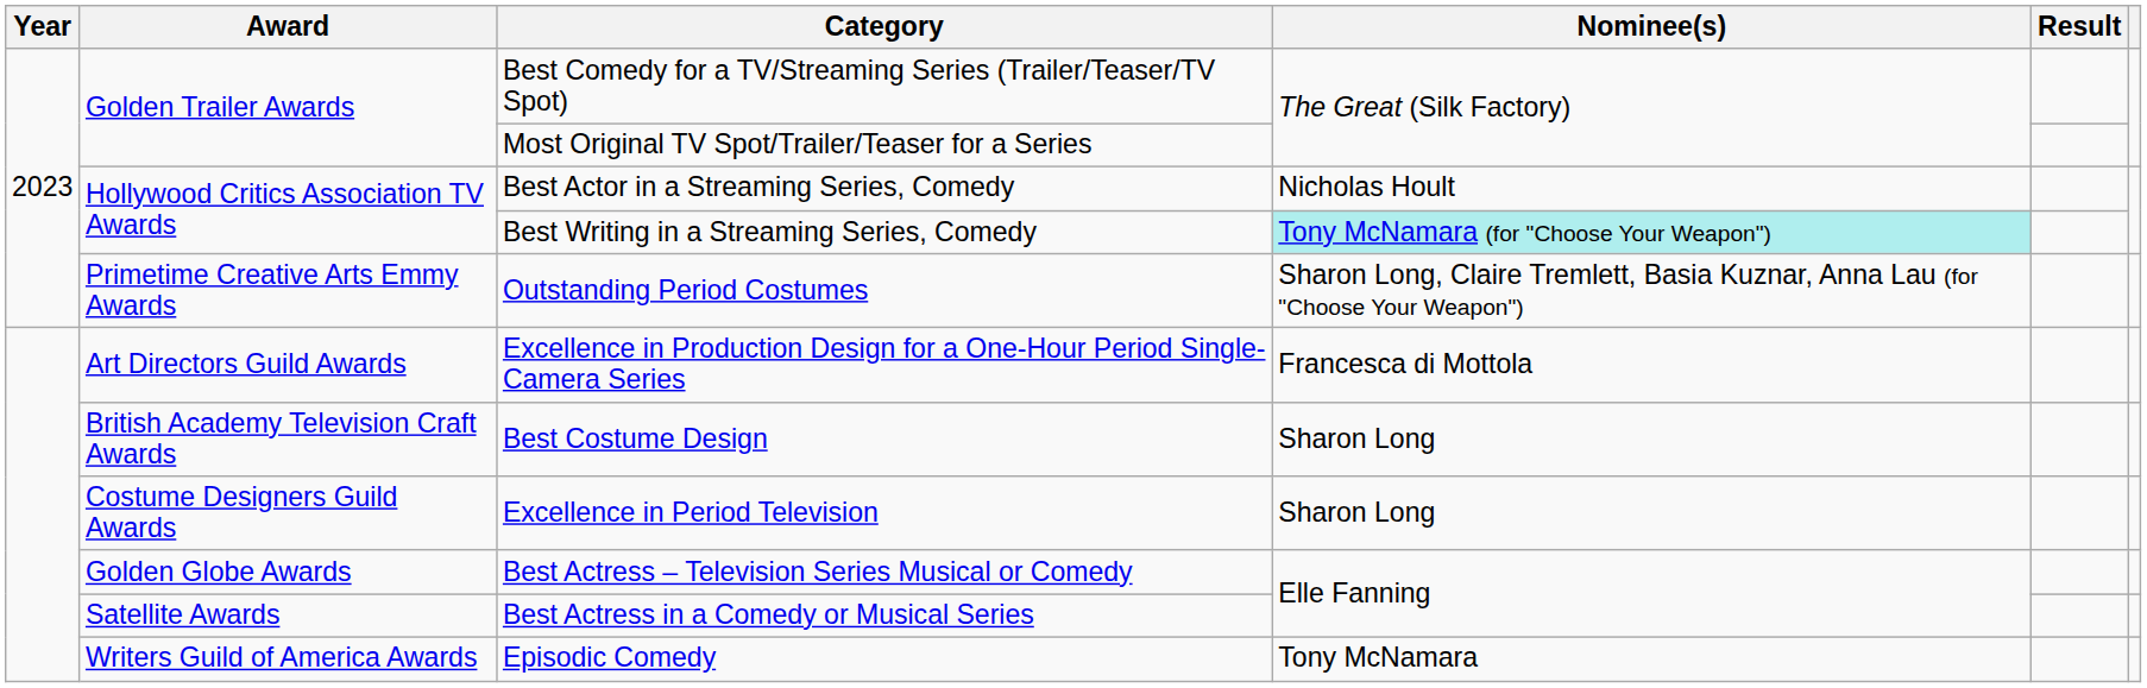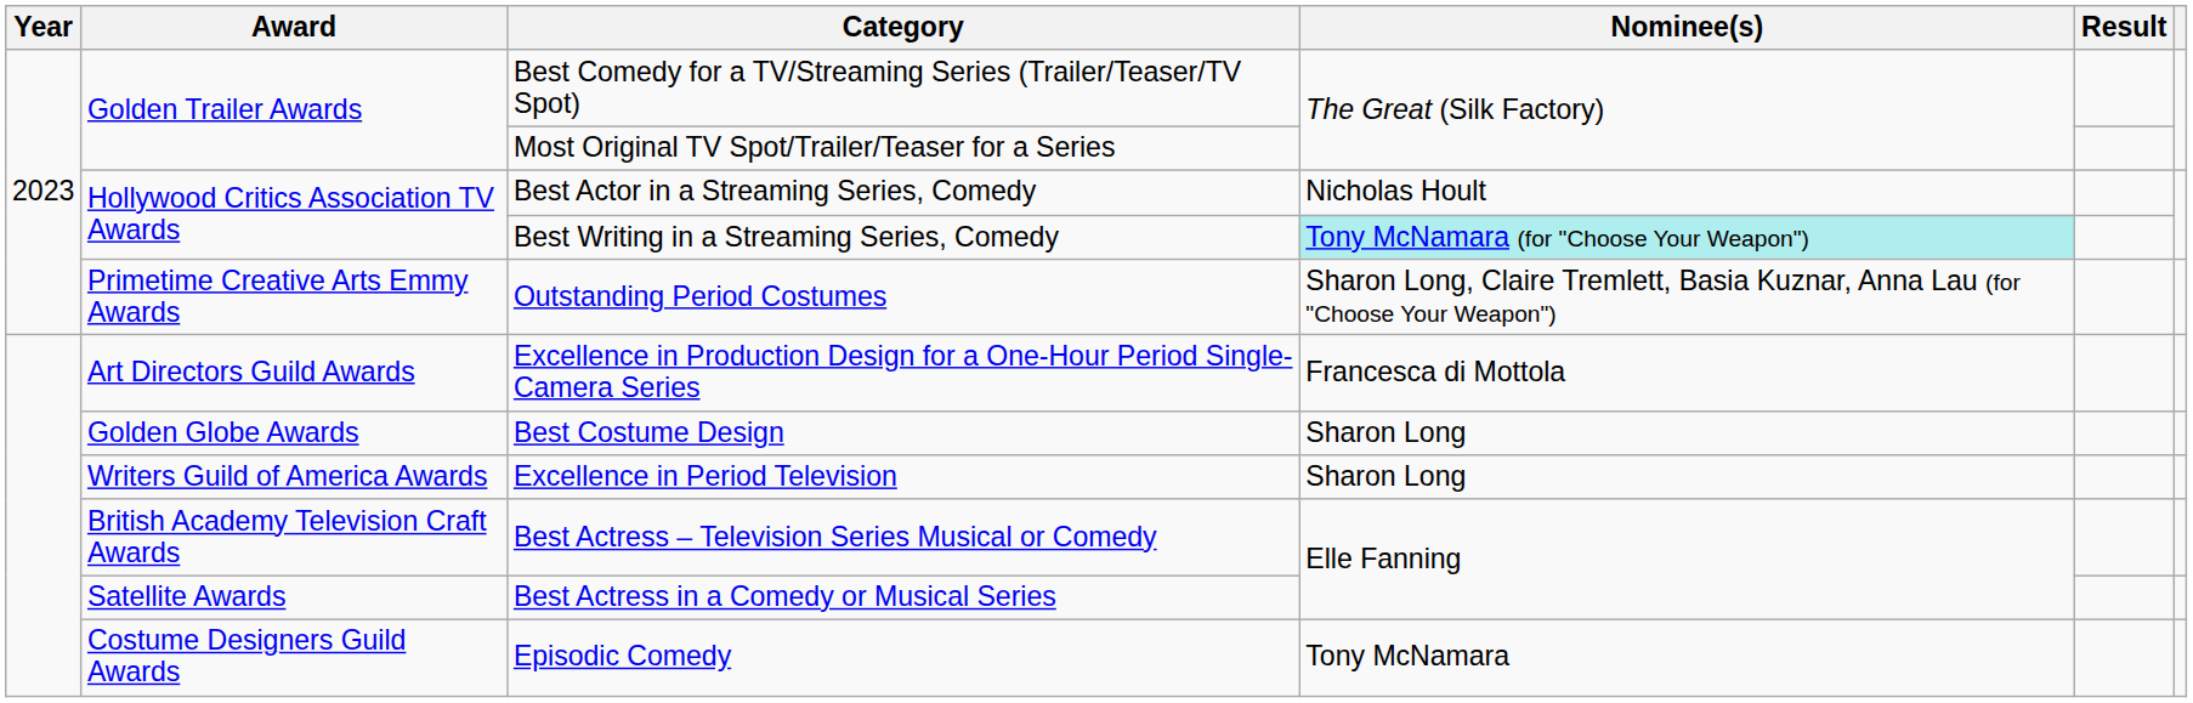Best Costume Design | Award: British Academy Television Craft Awards -> Golden Globe Awards
Excellence in Period Television | Award: Costume Designers Guild Awards -> Writers Guild of America Awards
Best Actress – Television Series Musical or Comedy | Award: Golden Globe Awards -> British Academy Television Craft Awards
Episodic Comedy | Award: Writers Guild of America Awards -> Costume Designers Guild Awards
